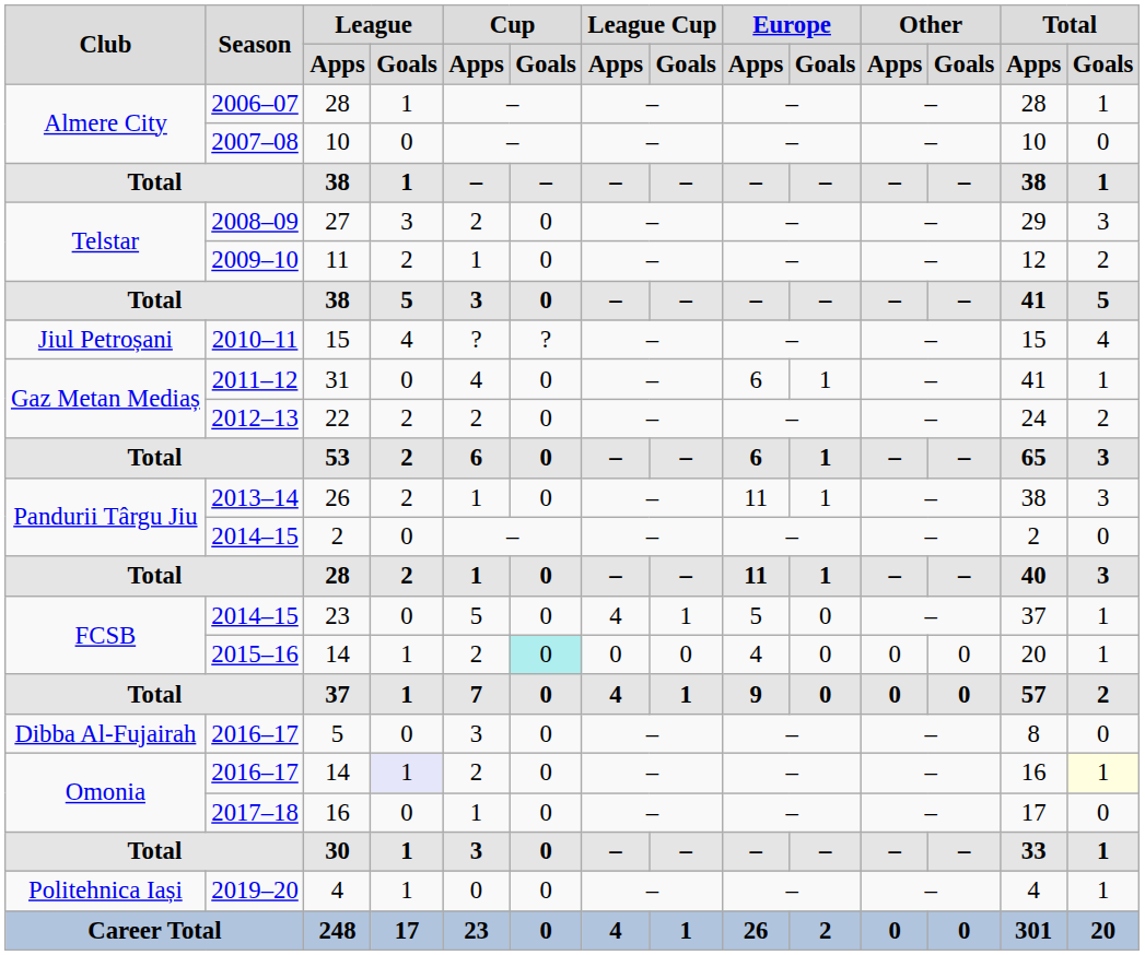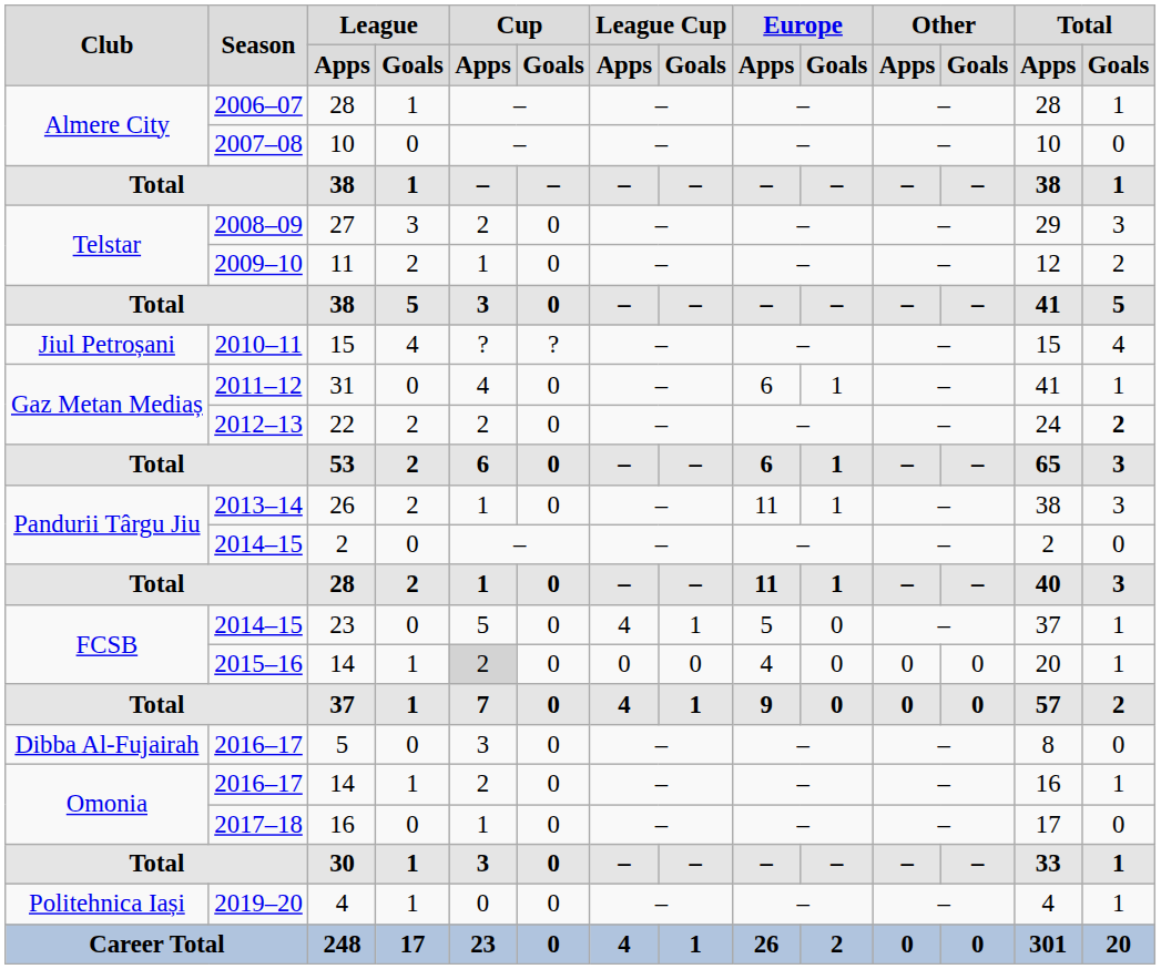22 | Total / Goals: normal -> bold
2015–16 / 14 | Cup / Apps: no background -> lightgrey background
2015–16 / 14 | Cup / Goals: paleturquoise background -> no background
2016–17 / 14 | League / Goals: lavender background -> no background
2016–17 / 14 | Total / Goals: lightyellow background -> no background
